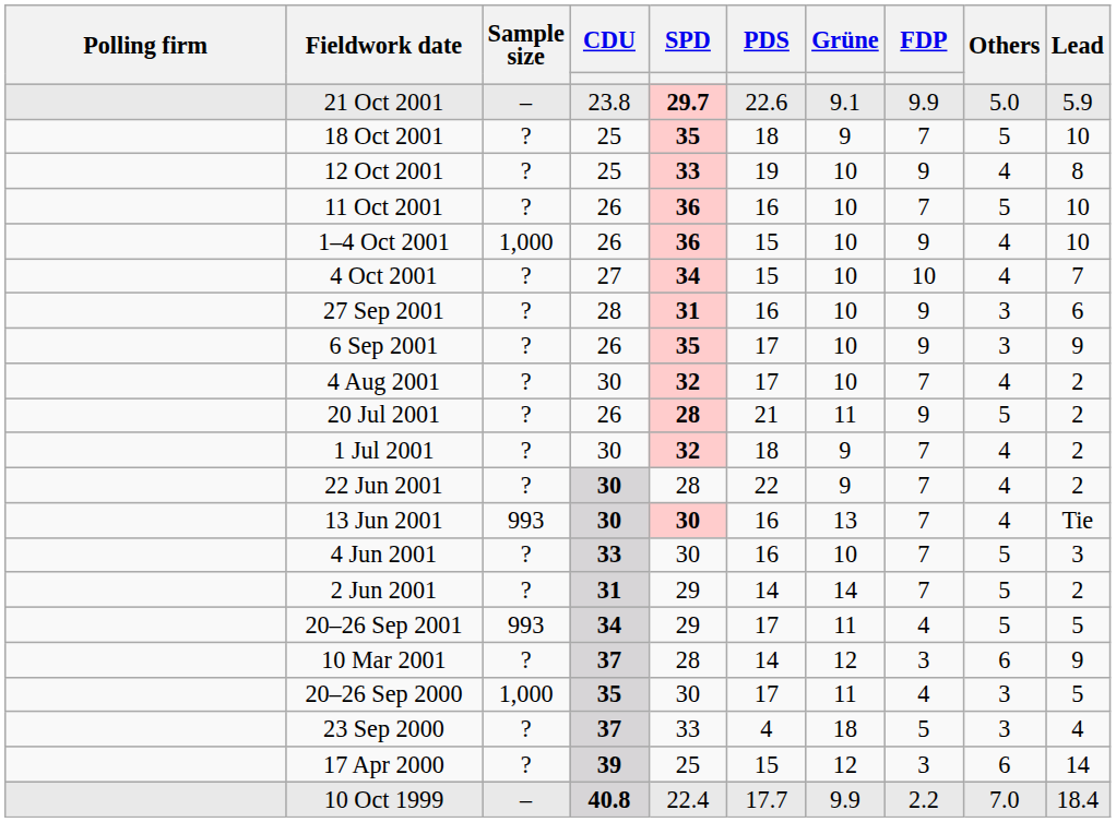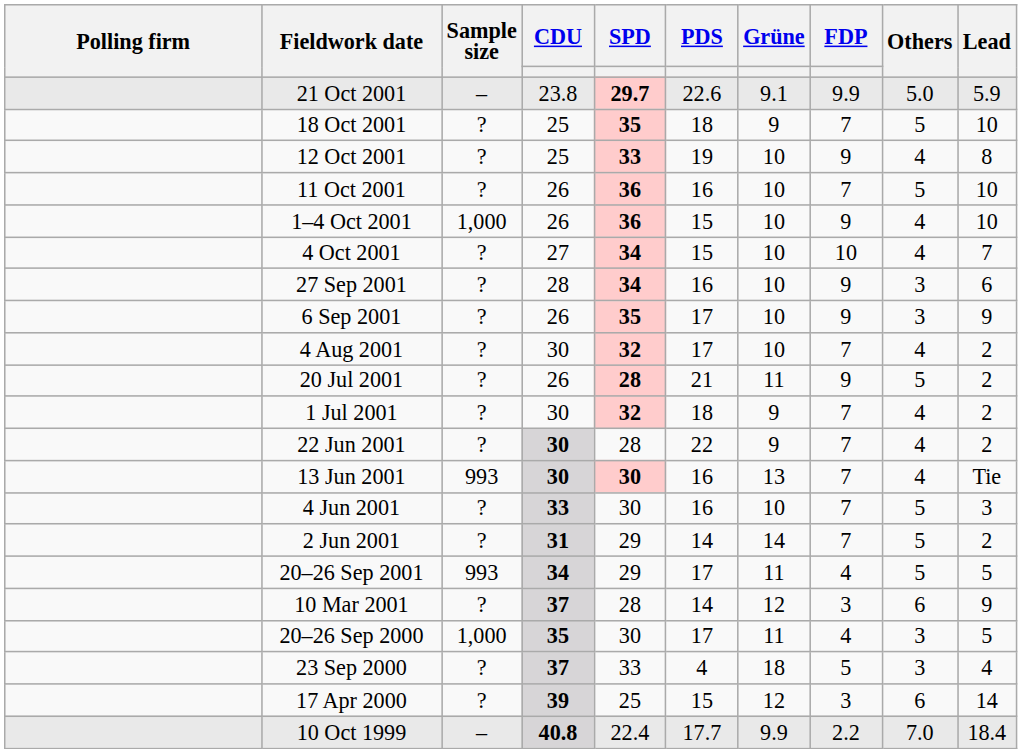27 Sep 2001 | SPD: 31 -> 34
